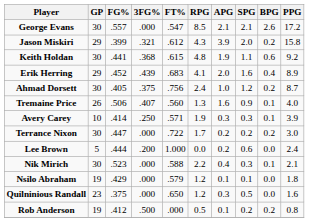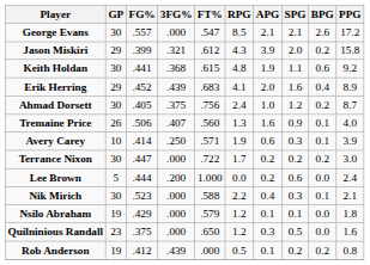Avery Carey | APG: 0.3 -> 0.6
Rob Anderson | 3FG%: .500 -> .439
